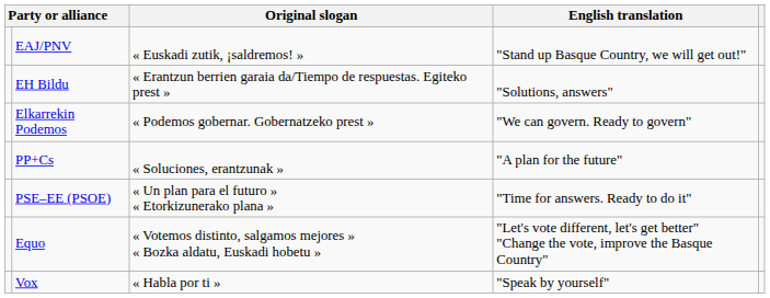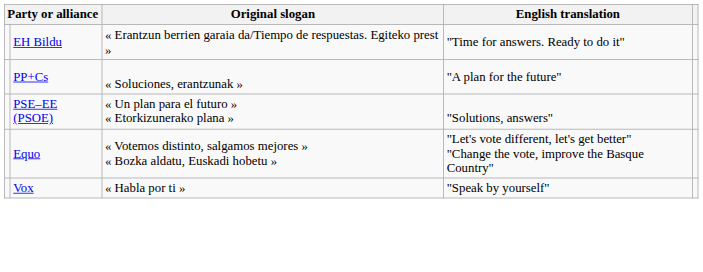- row: EAJ/PNV | « Euskadi zutik, ¡saldremos! » | "Stand up Basque Country, we will get out!"
EH Bildu | English translation: "Solutions, answers" -> "Time for answers. Ready to do it"
- row: Elkarrekin Podemos | « Podemos gobernar. Gobernatzeko prest » | "We can govern. Ready to govern"
PSE–EE (PSOE) | English translation: "Time for answers. Ready to do it" -> "Solutions, answers"
